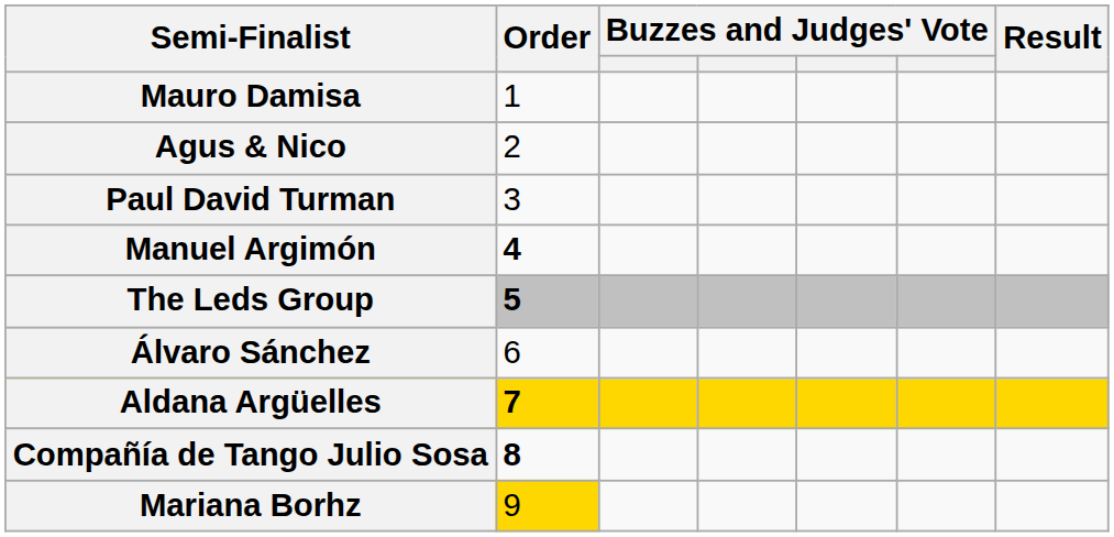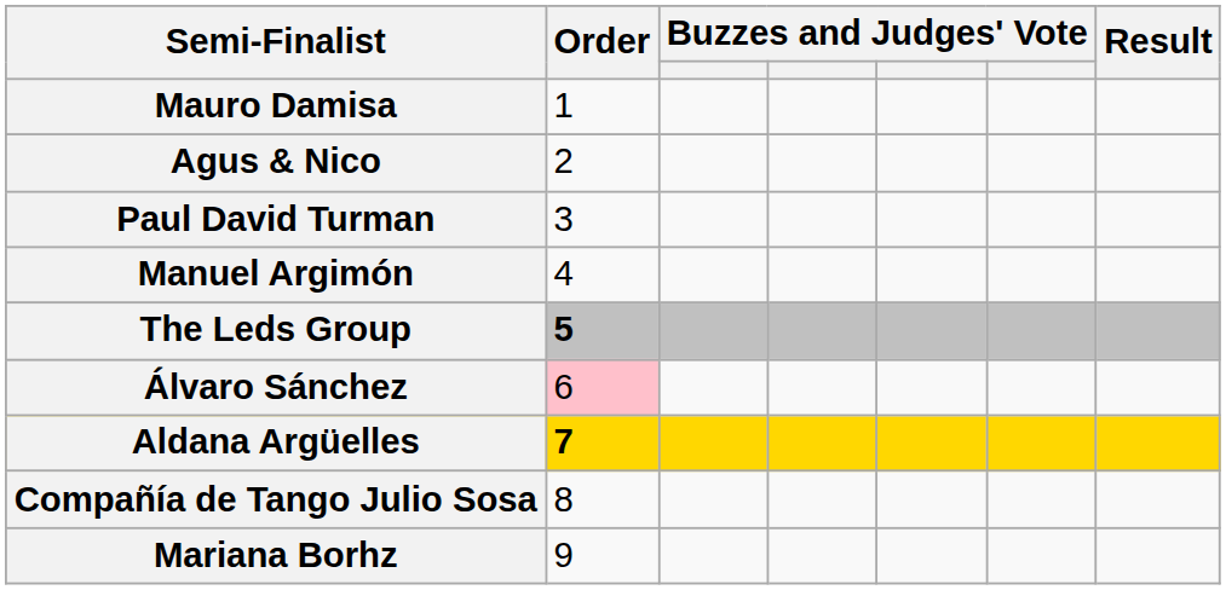Manuel Argimón | Order: bold -> normal
Álvaro Sánchez | Order: no background -> pink background
Compañía de Tango Julio Sosa | Order: bold -> normal
Mariana Borhz | Order: gold background -> no background
